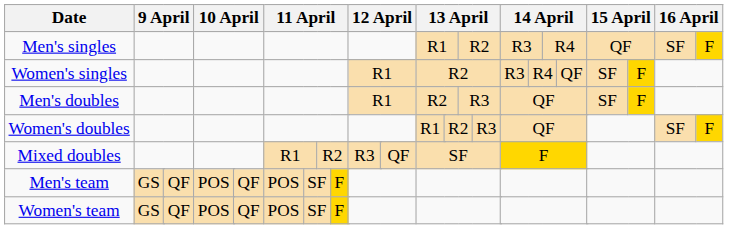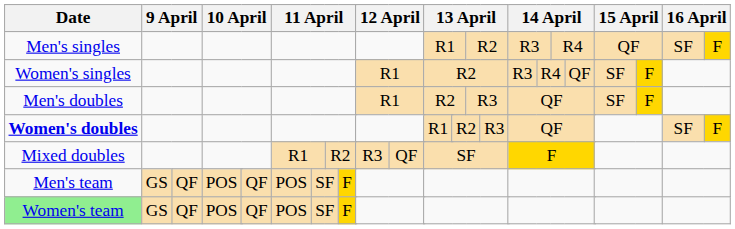Women's doubles | Date: normal -> bold
Women's team | Date: no background -> lightgreen background
